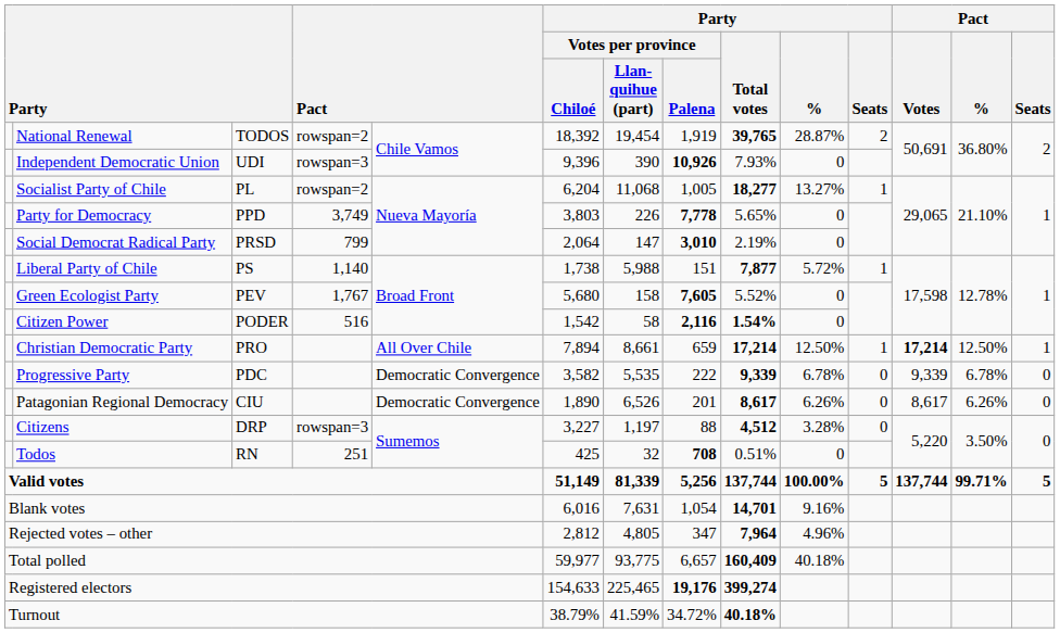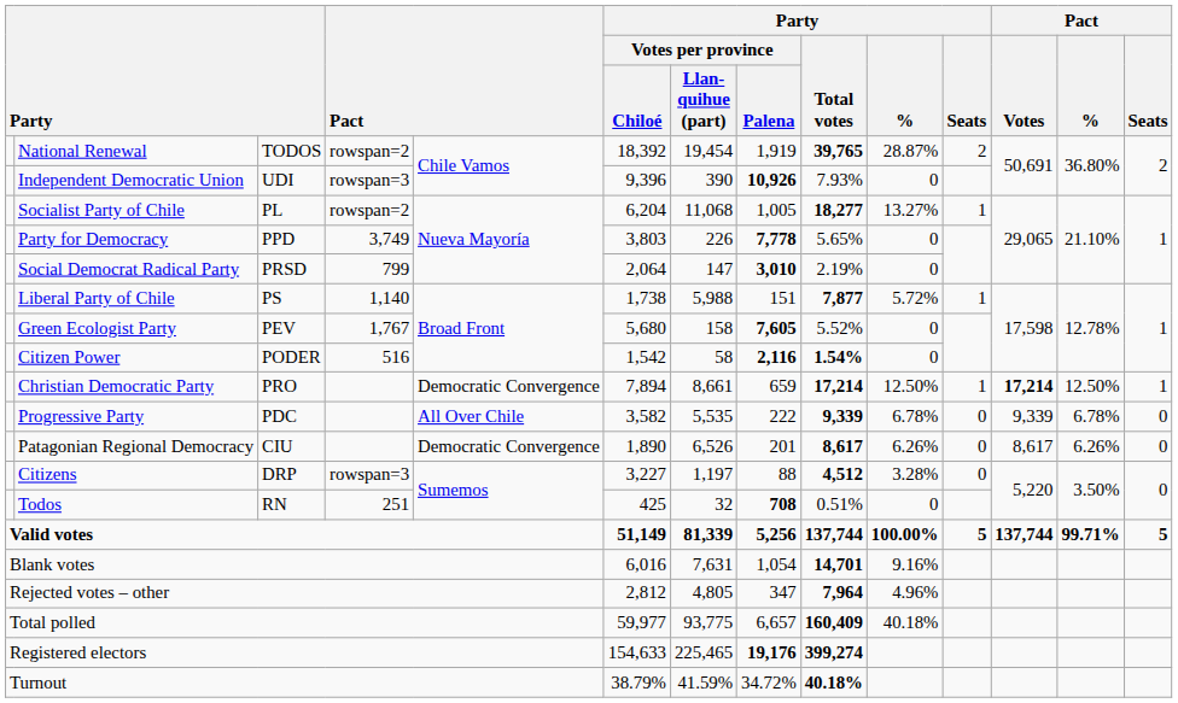Christian Democratic Party | column 5: All Over Chile -> Democratic Convergence
Progressive Party | column 5: Democratic Convergence -> All Over Chile
